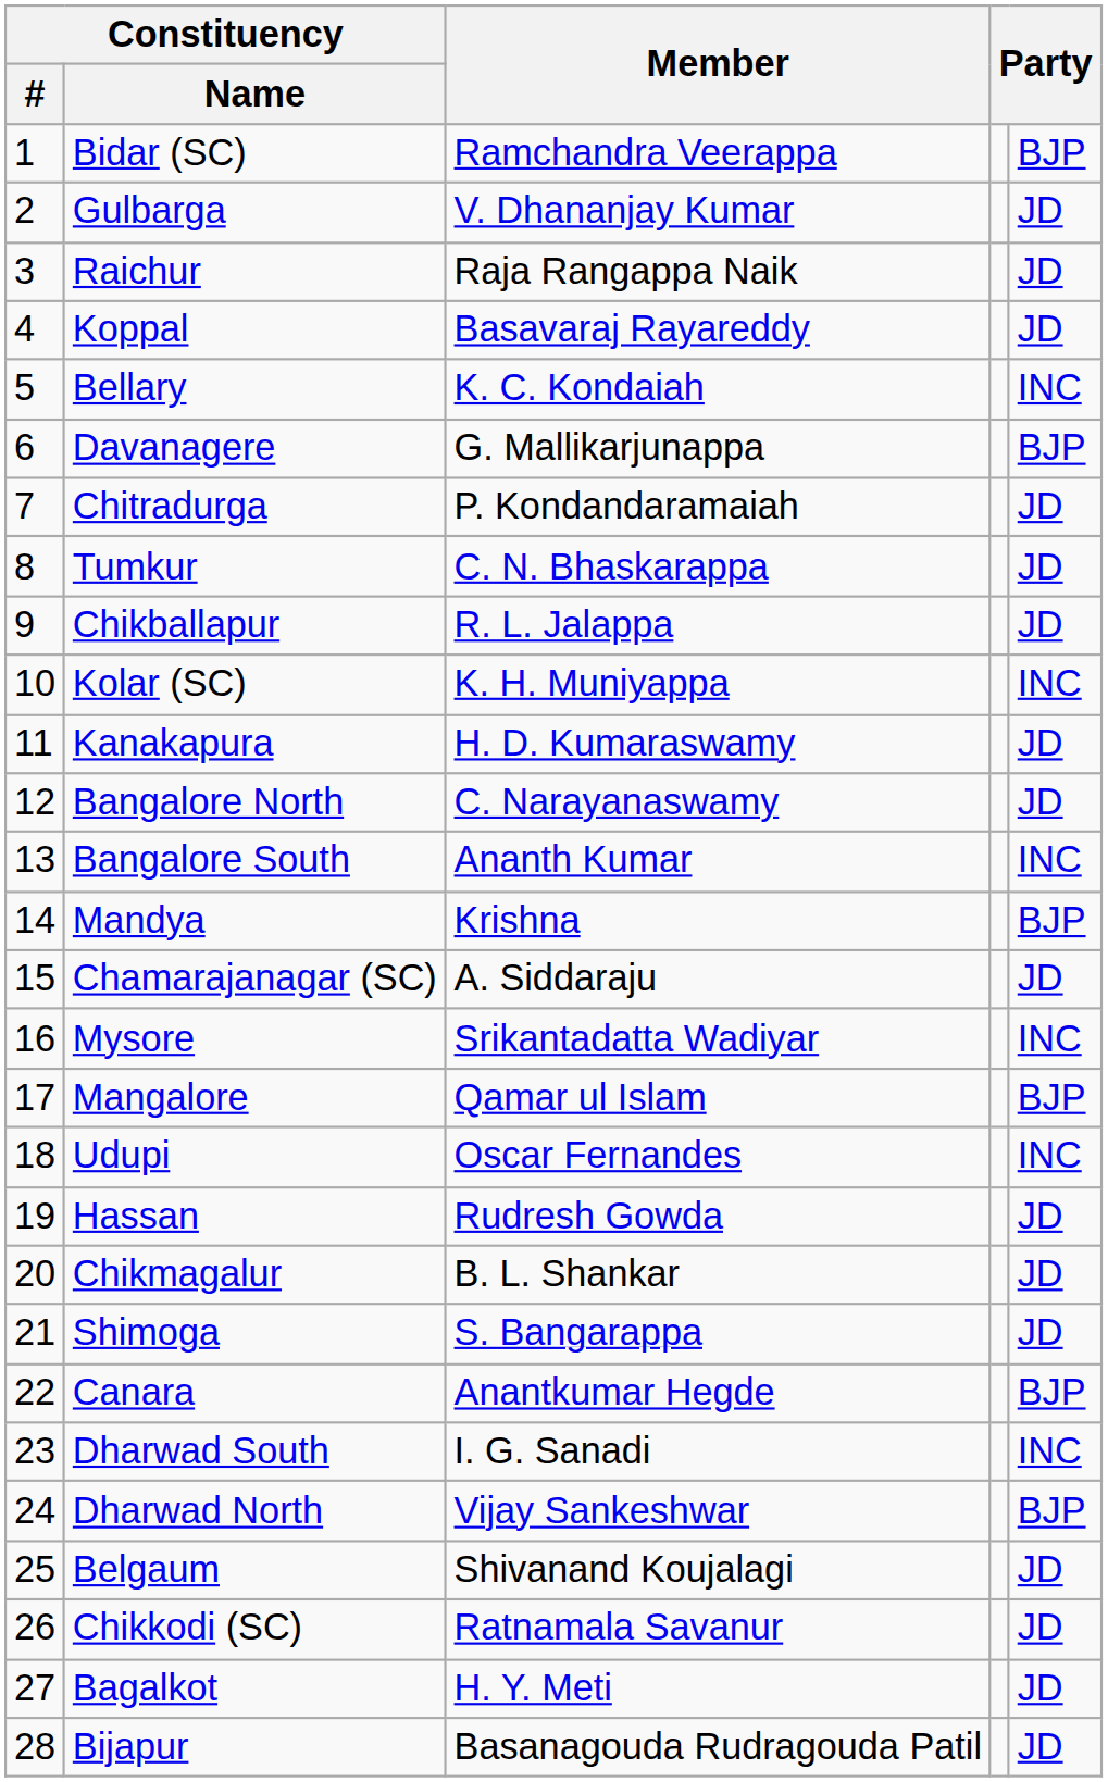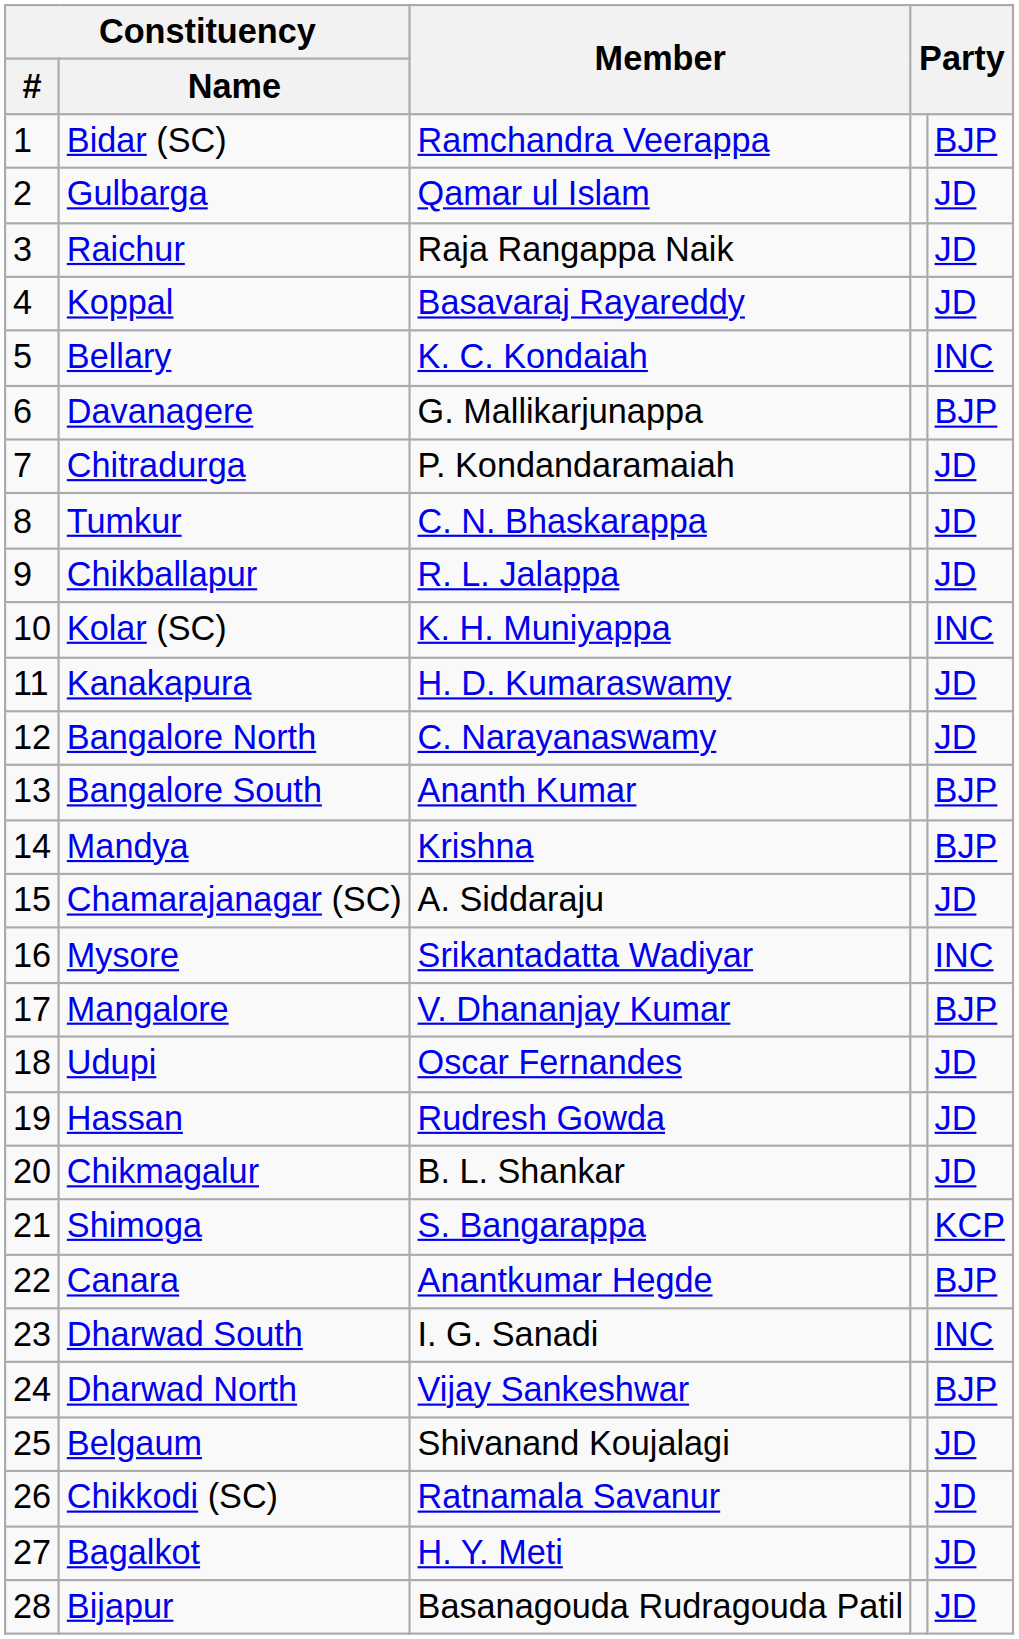Gulbarga | Member: V. Dhananjay Kumar -> Qamar ul Islam
Bangalore South | column 5: INC -> BJP
Mangalore | Member: Qamar ul Islam -> V. Dhananjay Kumar
Udupi | column 5: INC -> JD
Shimoga | column 5: JD -> KCP
